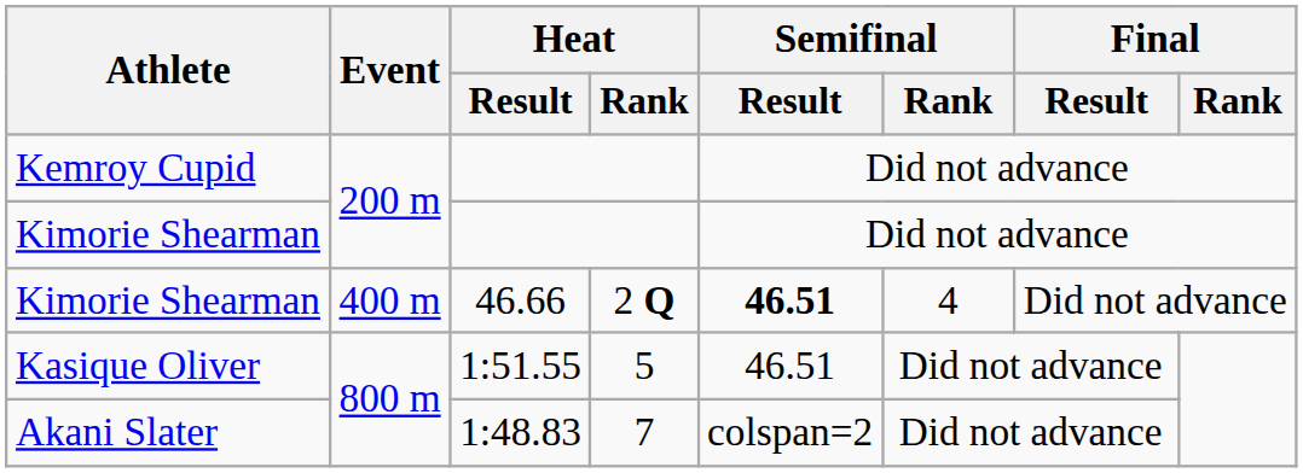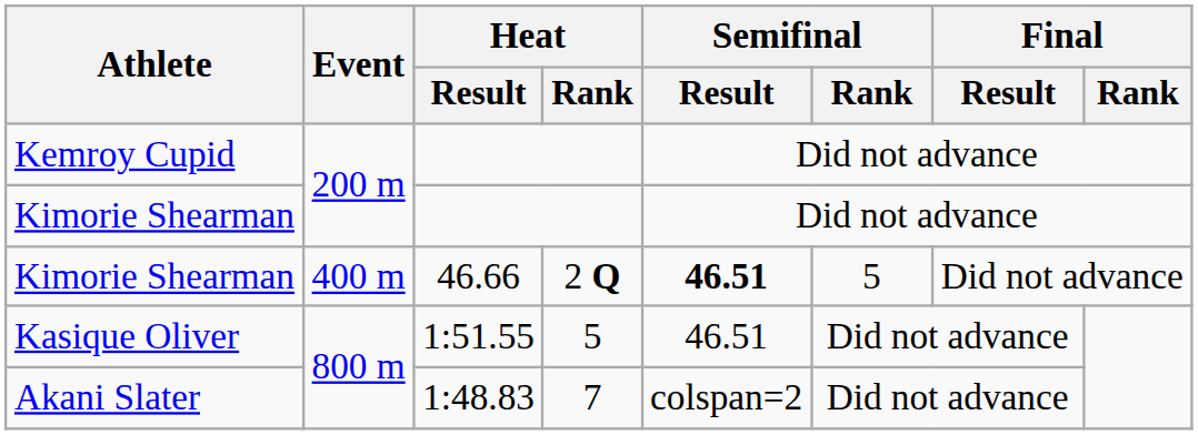Kimorie Shearman / 46.66 | Semifinal / Rank: 4 -> 5
